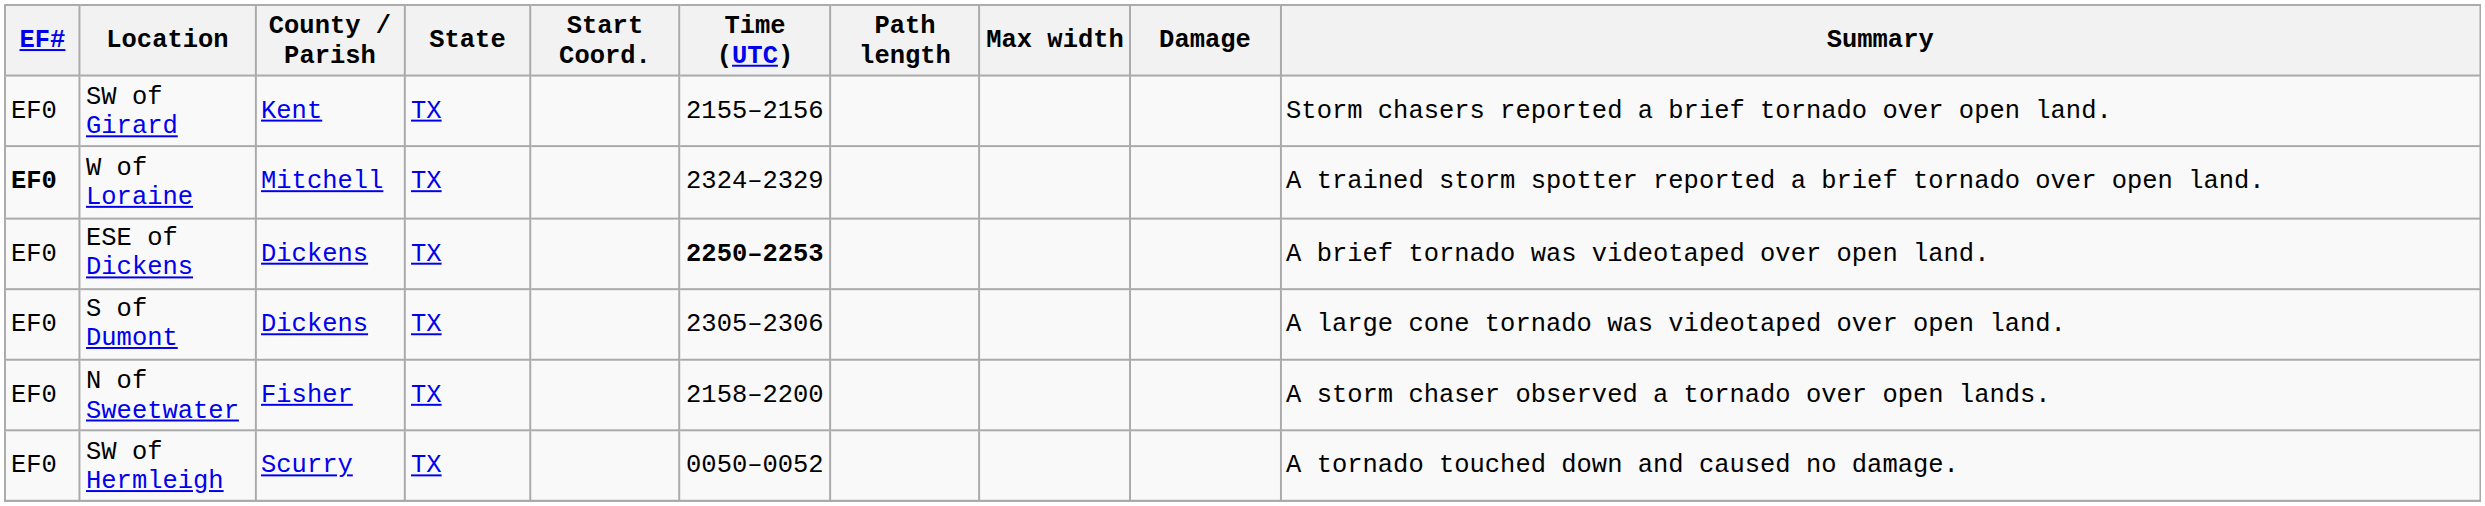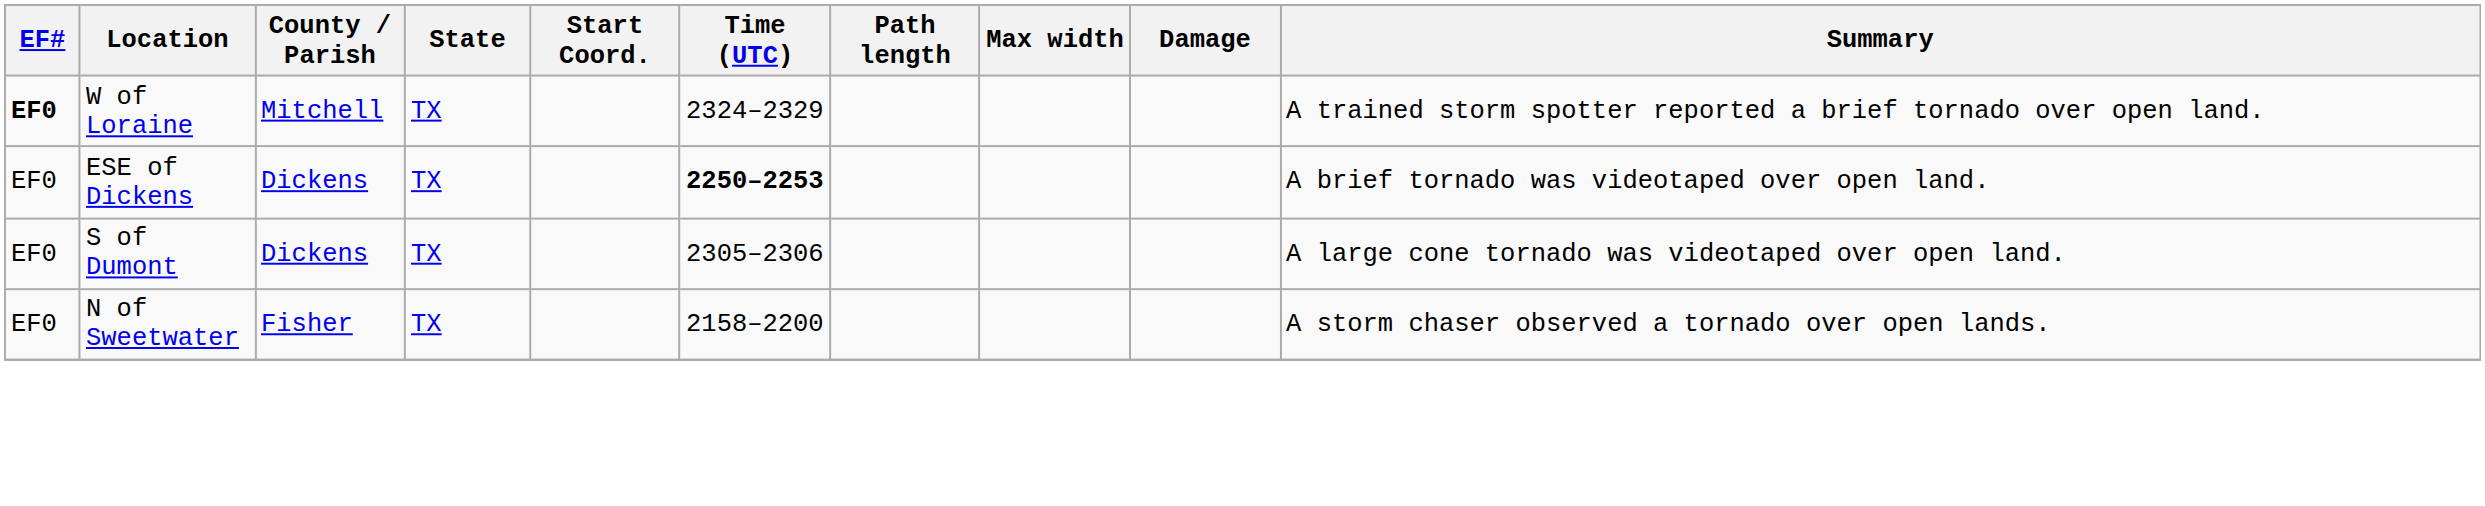- row: EF0 | SW of Girard | Kent | TX | 2155–2156 | Storm chasers reported a brief tornado over open land.
- row: EF0 | SW of Hermleigh | Scurry | TX | 0050–0052 | A tornado touched down and caused no damage.
